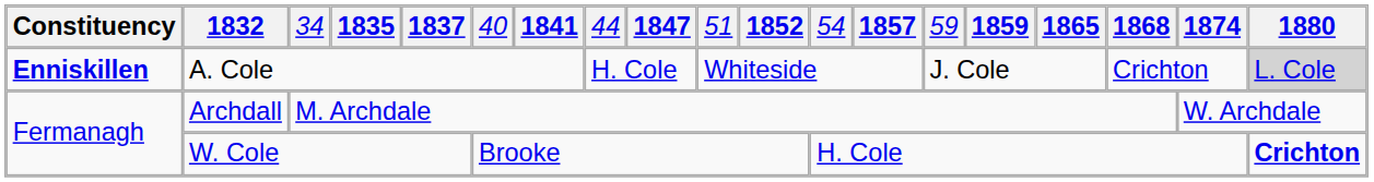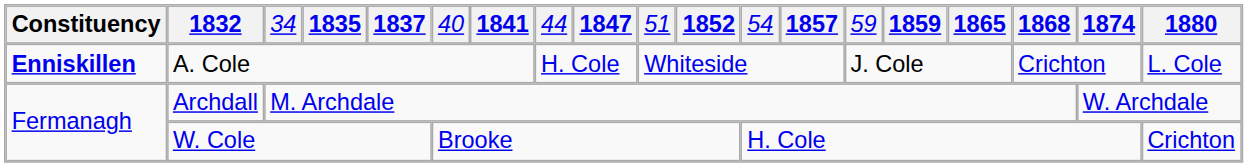A. Cole | 1880: lightgrey background -> no background
W. Cole | 1880: bold -> normal
